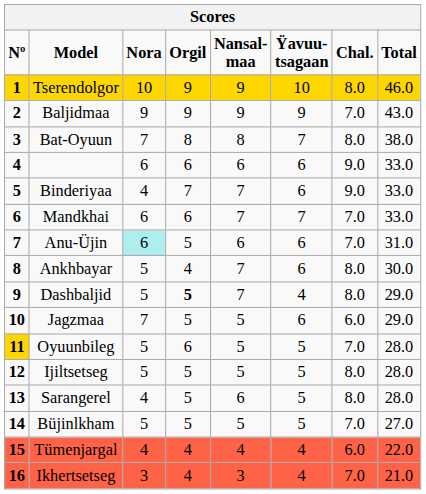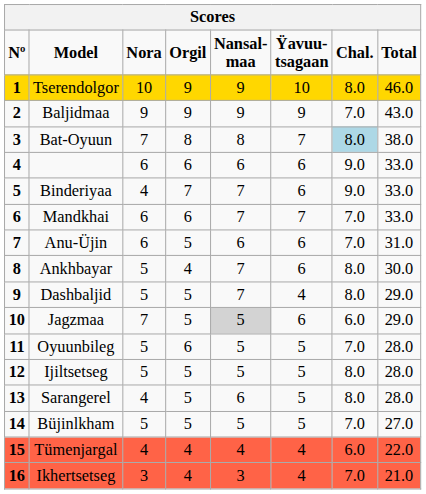Bat-Oyuun | Chal.: no background -> lightblue background
Anu-Üjin | Nora: paleturquoise background -> no background
Dashbaljid | Orgil: bold -> normal
Jagzmaa | Nansal- maa: no background -> lightgrey background
Oyuunbileg | Nº: gold background -> no background
